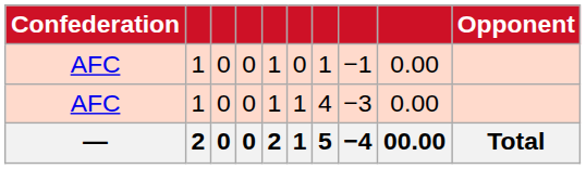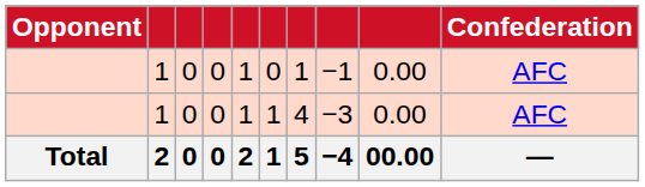columns swapped: Opponent <-> Confederation
